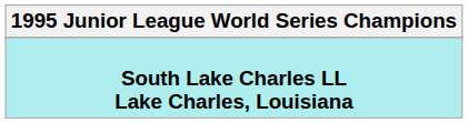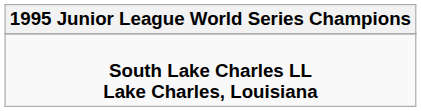row 2 | column 1: paleturquoise background -> no background
